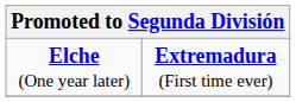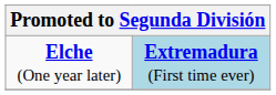Elche (One year later) | column 2: no background -> lightblue background
